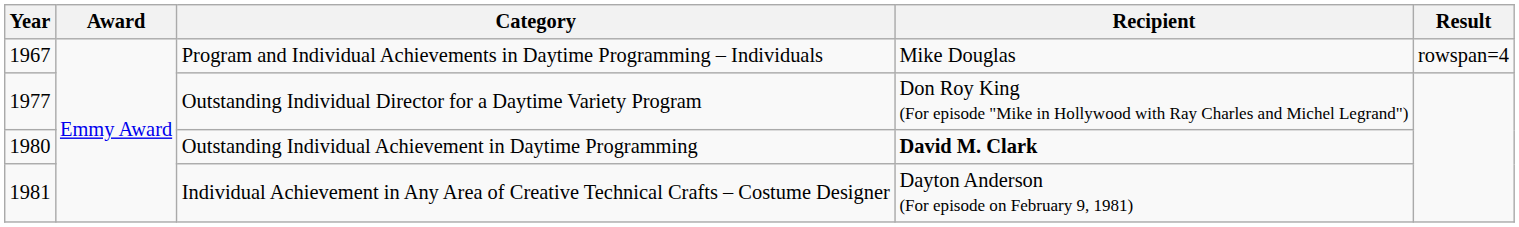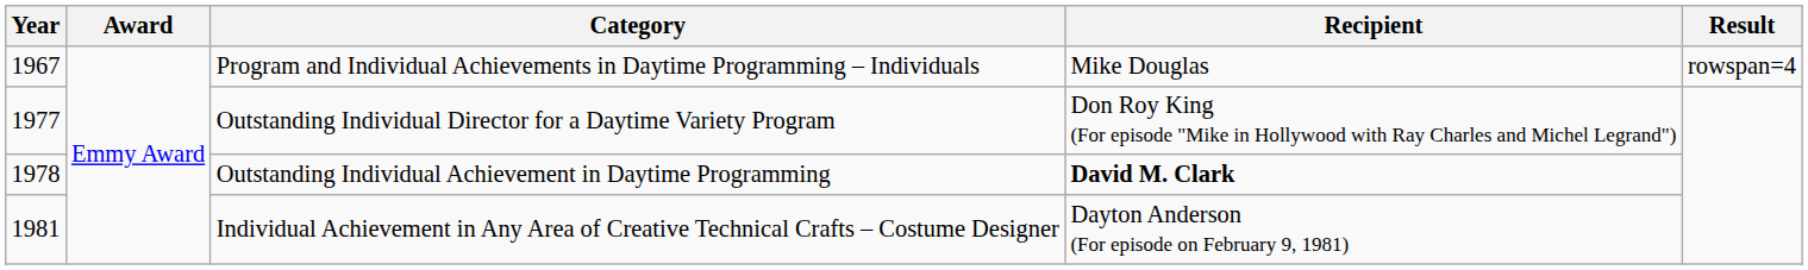Outstanding Individual Achievement in Daytime Programming | Year: 1980 -> 1978
